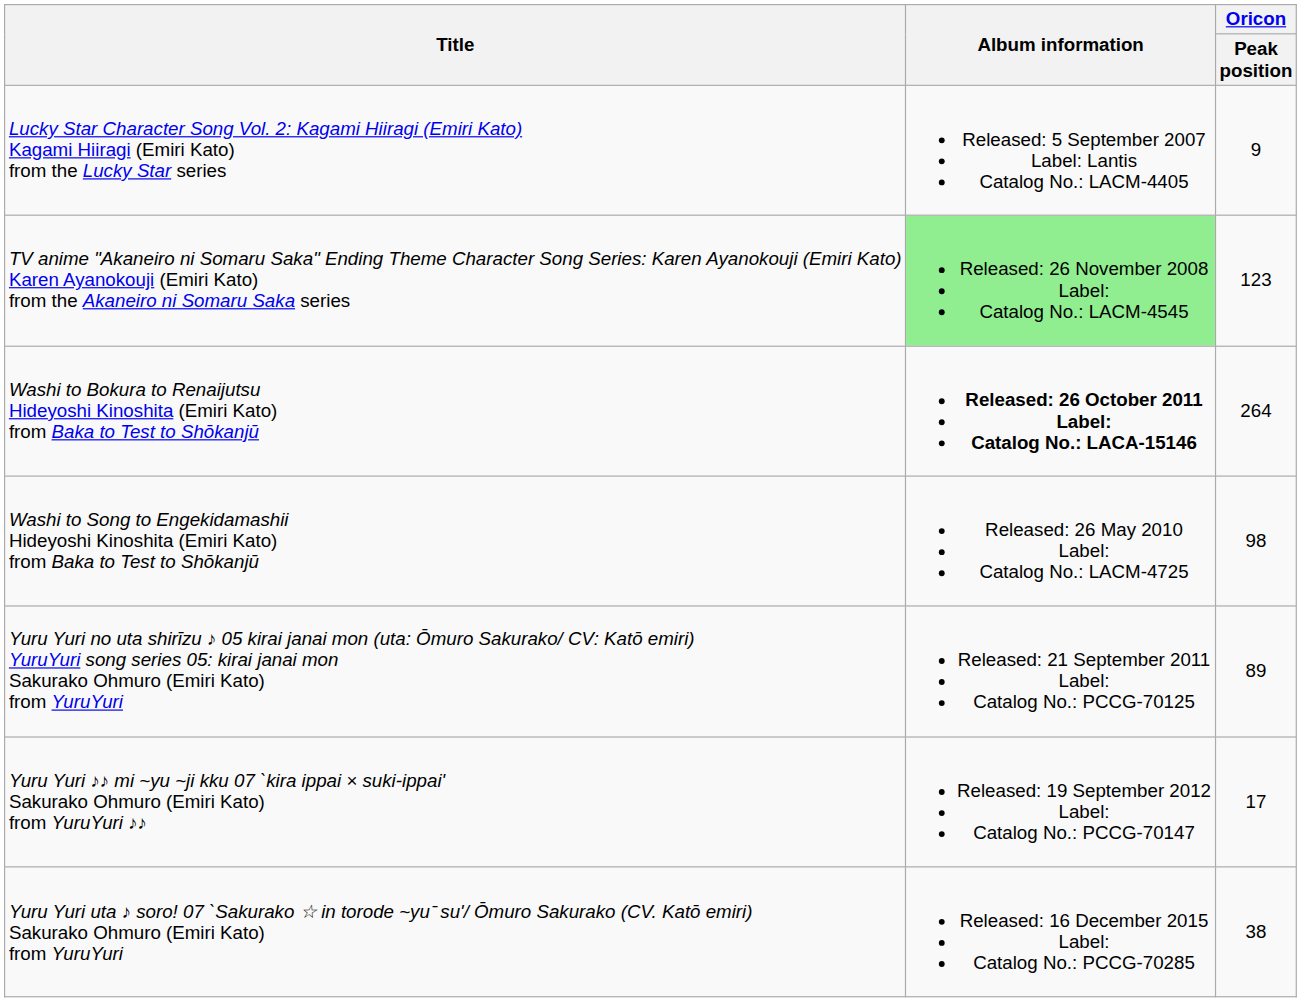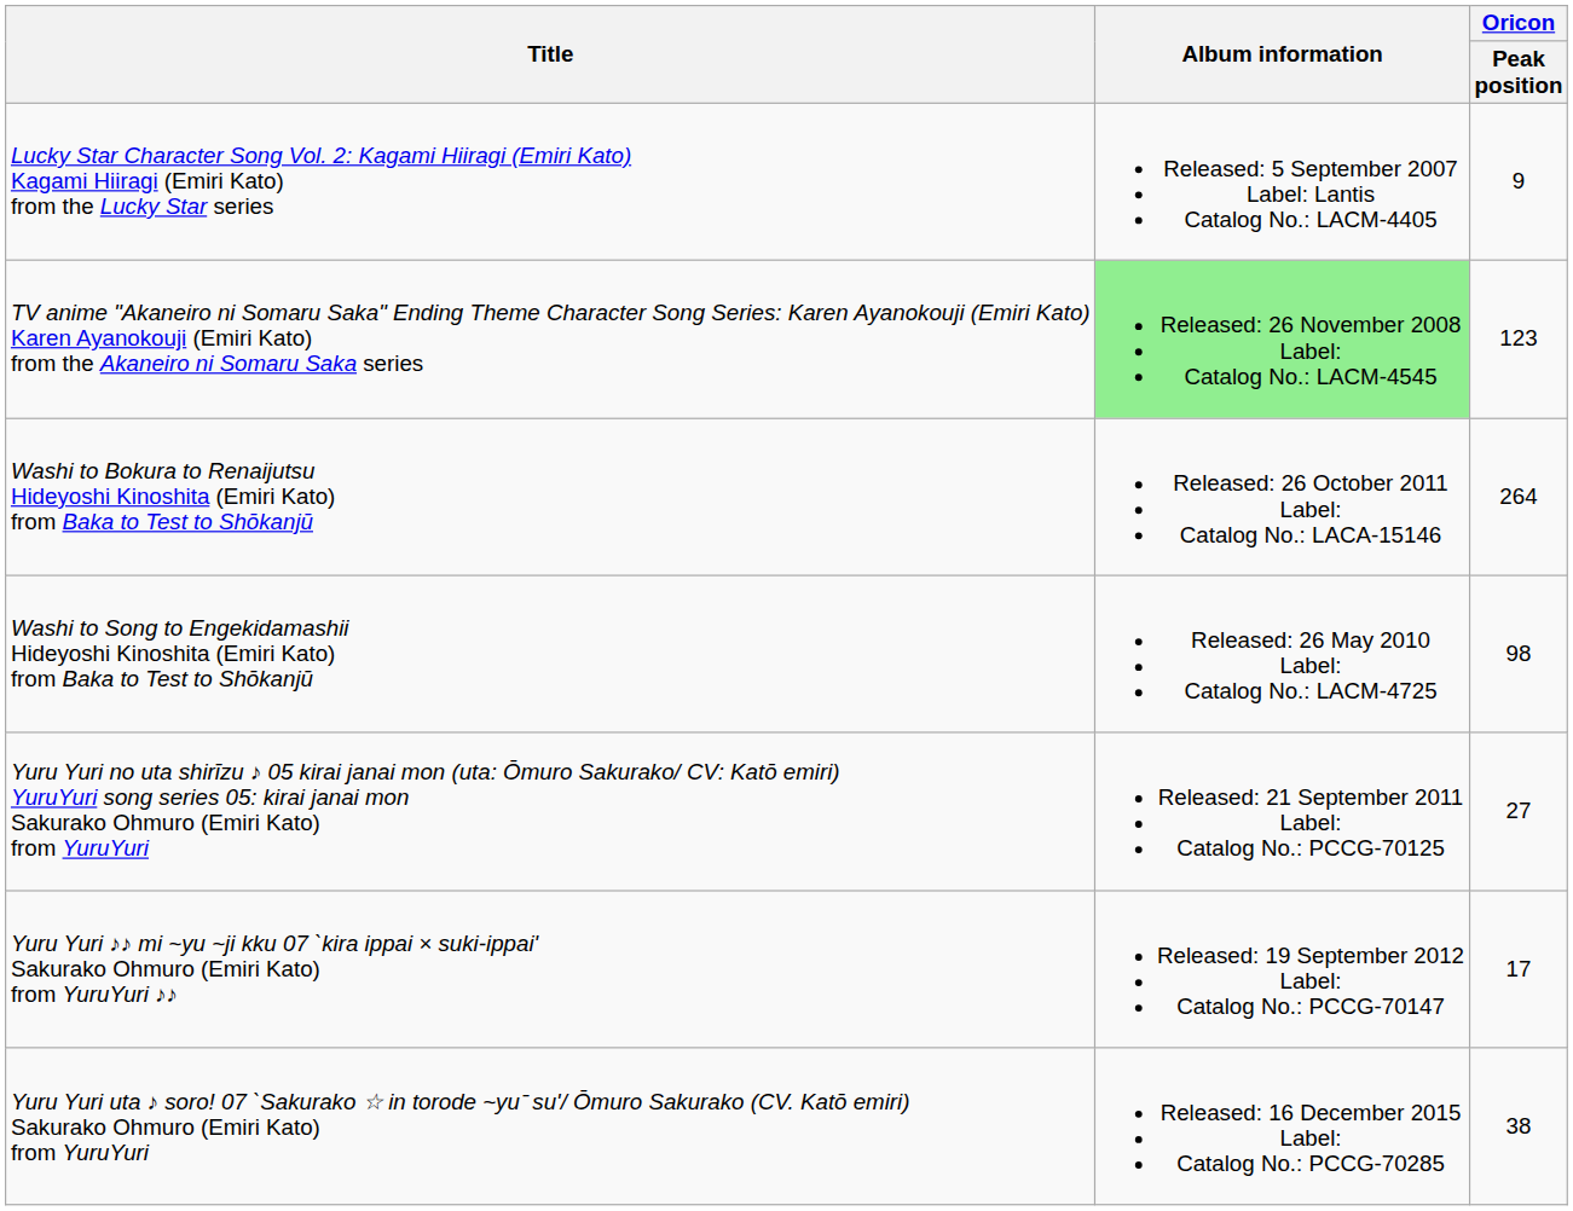row 5 | Album information: bold -> normal
row 7 | Oricon / Peak position: 89 -> 27
